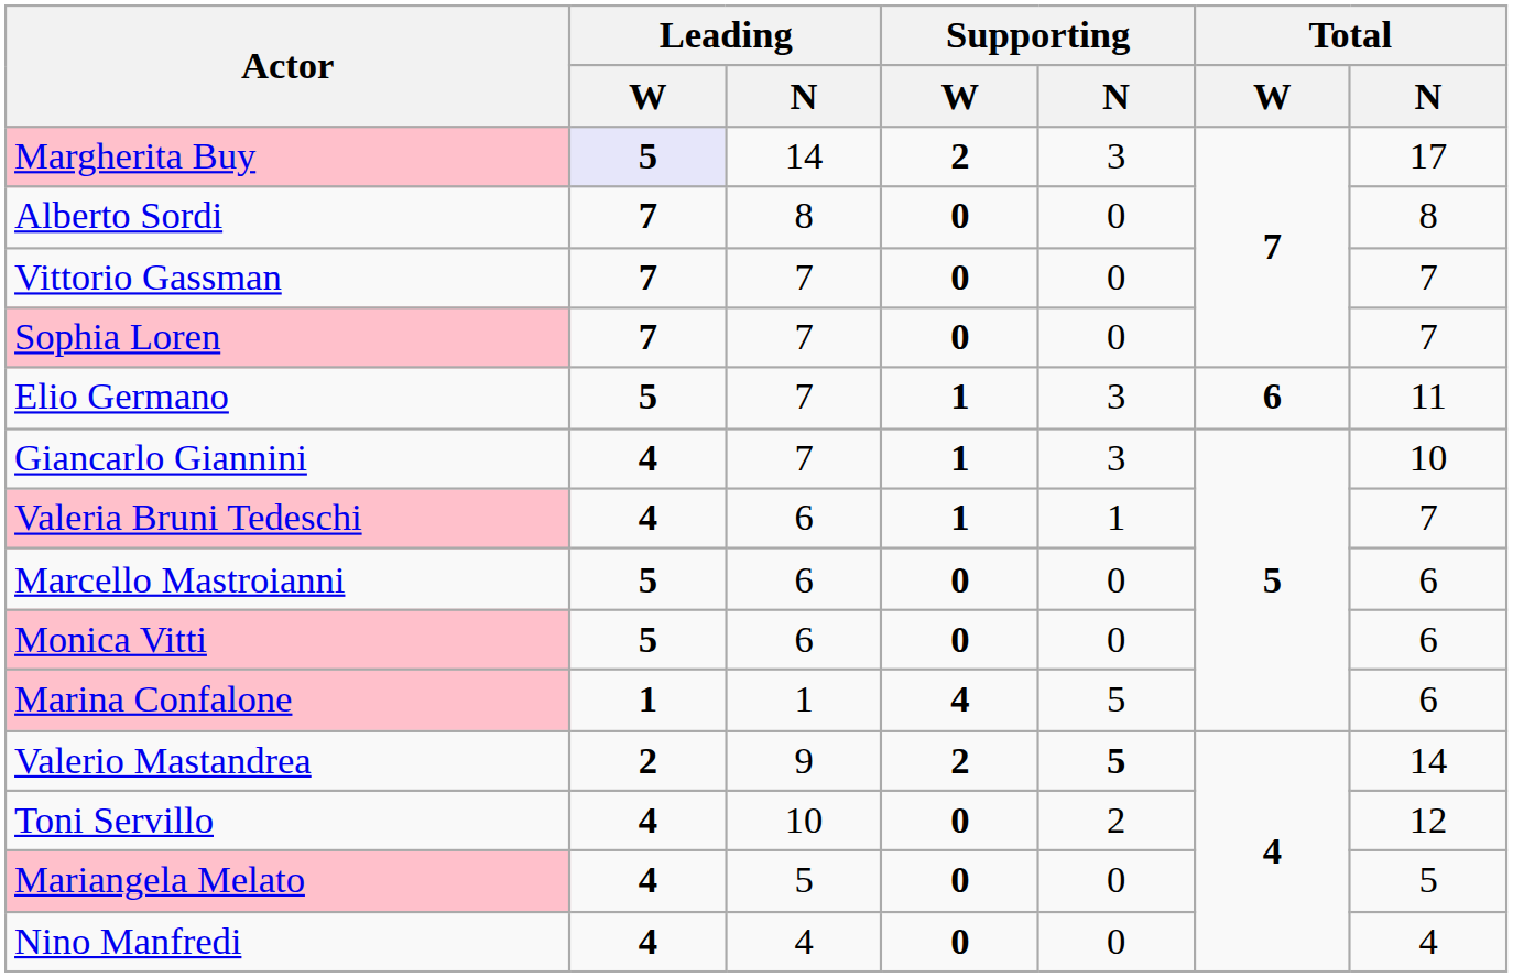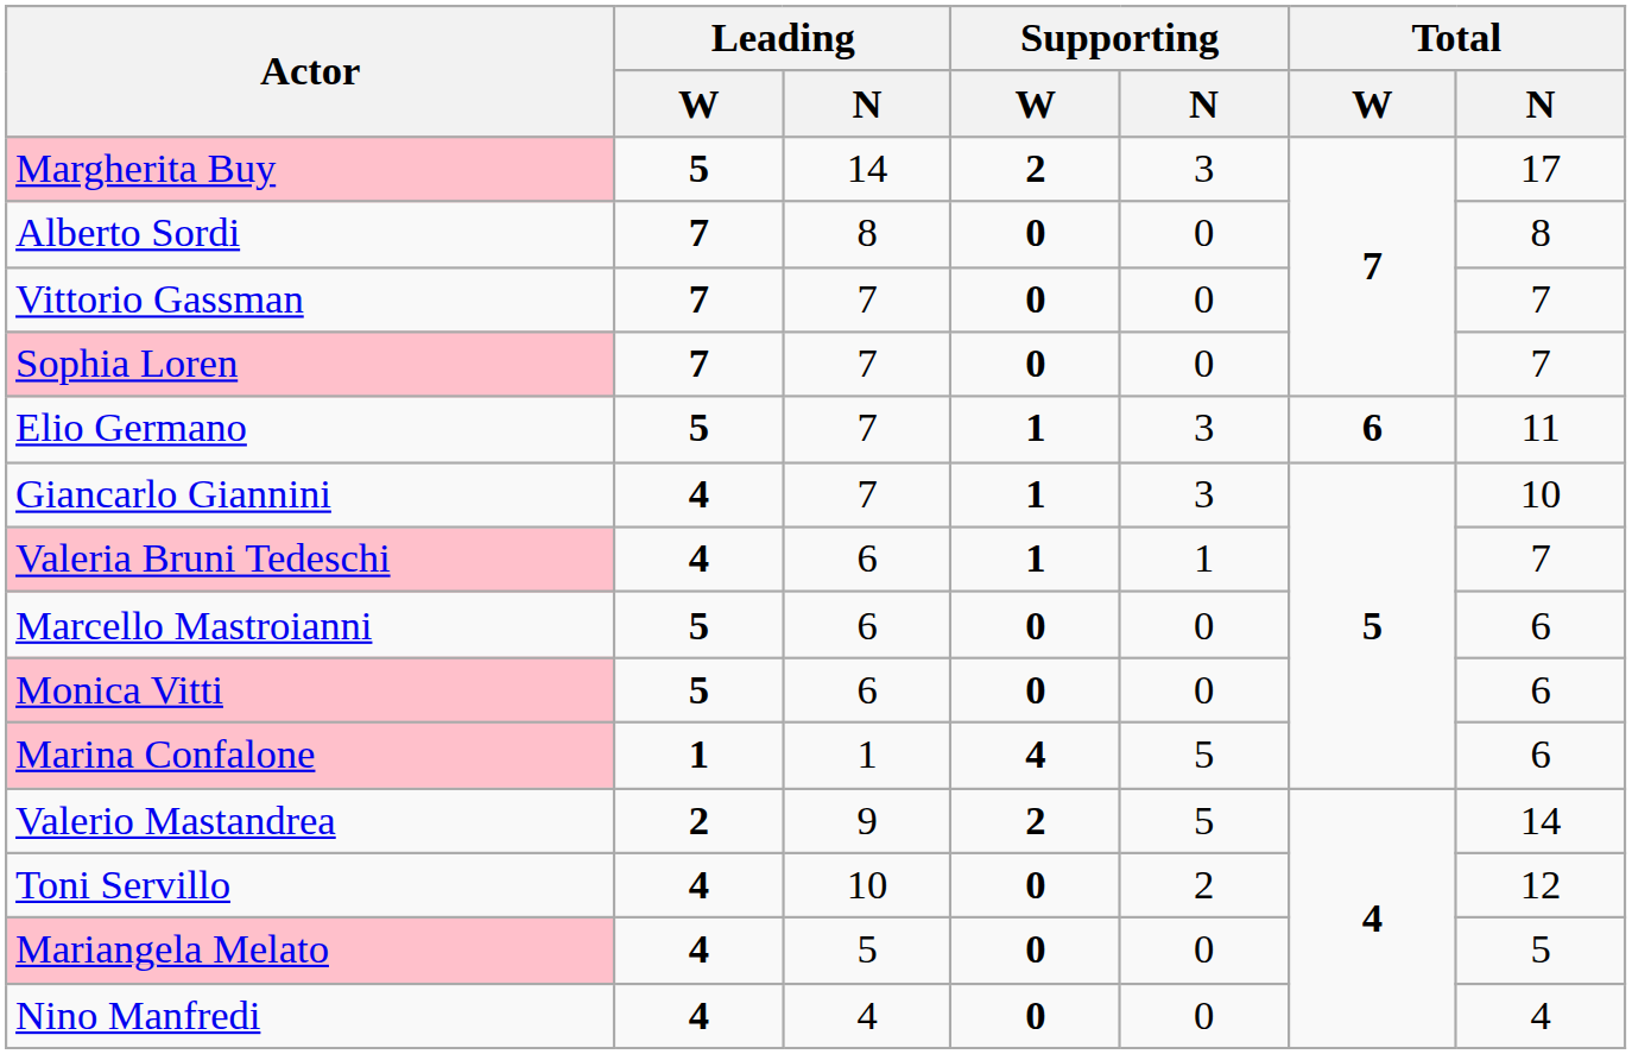Margherita Buy | Leading / W: lavender background -> no background
Valerio Mastandrea | Supporting / N: bold -> normal
